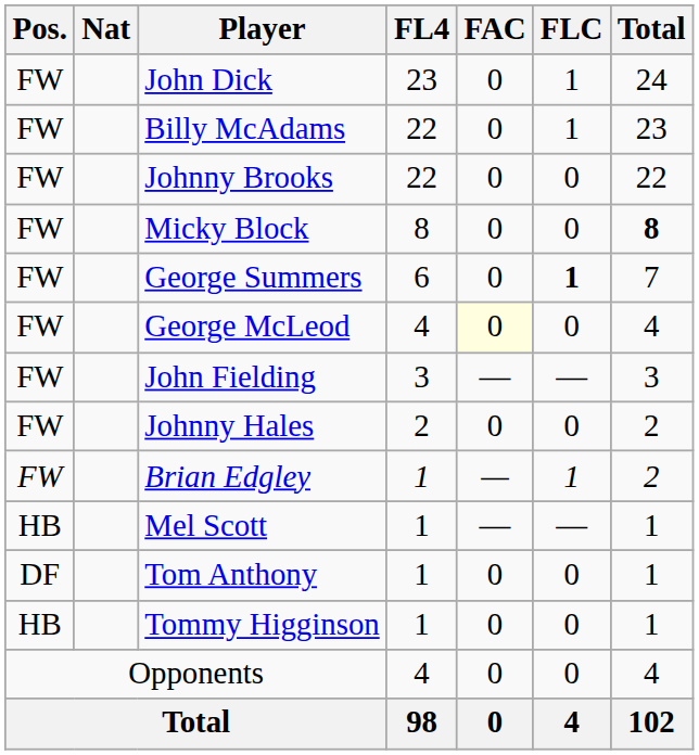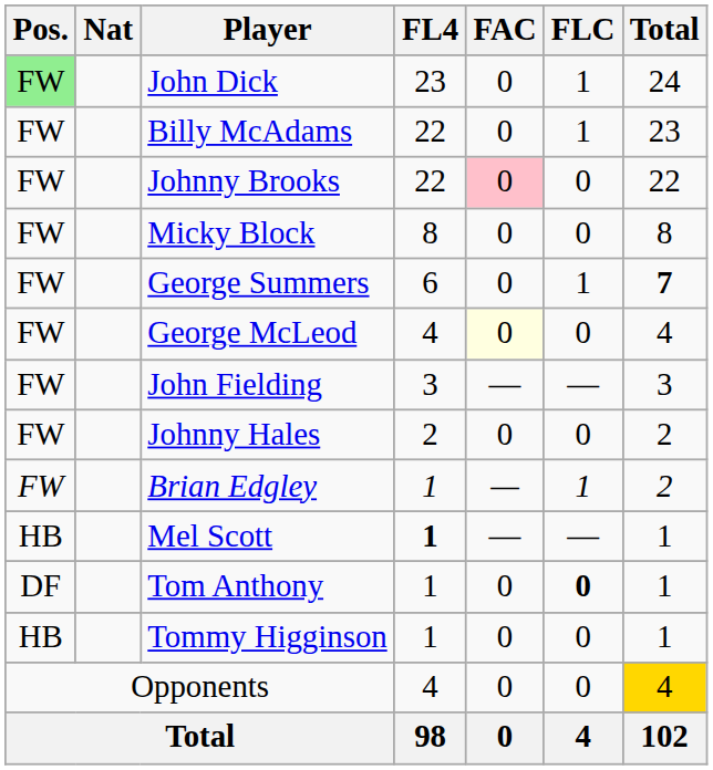John Dick | Pos.: no background -> lightgreen background
Johnny Brooks | FAC: no background -> pink background
Micky Block | Total: bold -> normal
George Summers | FLC: bold -> normal
George Summers | Total: normal -> bold
Mel Scott | FL4: normal -> bold
Tom Anthony | FLC: normal -> bold
Opponents | Total: no background -> gold background
